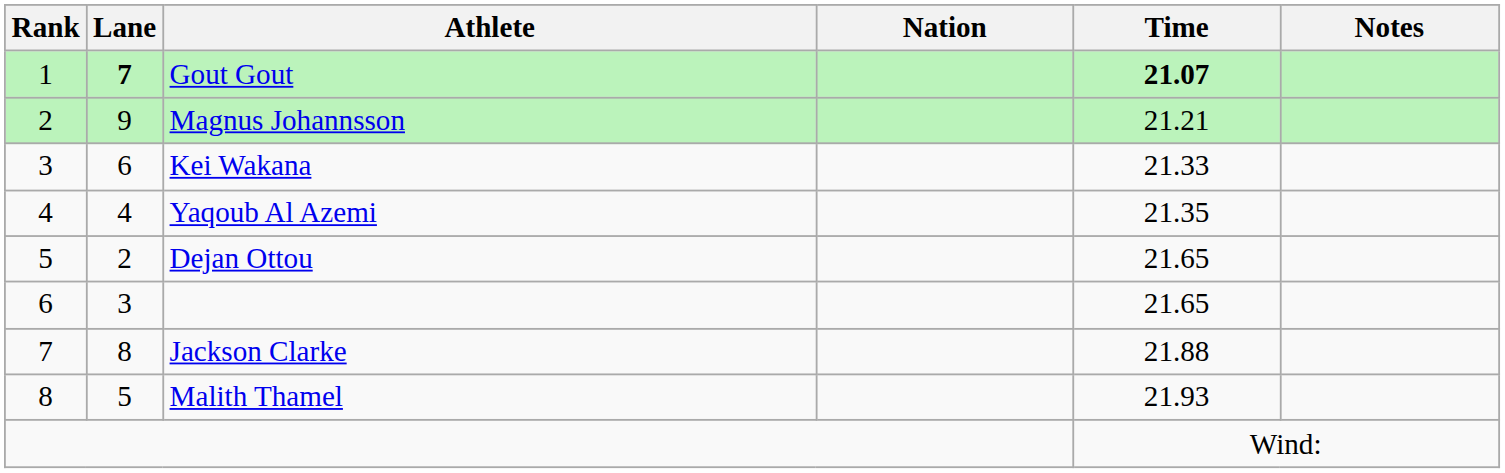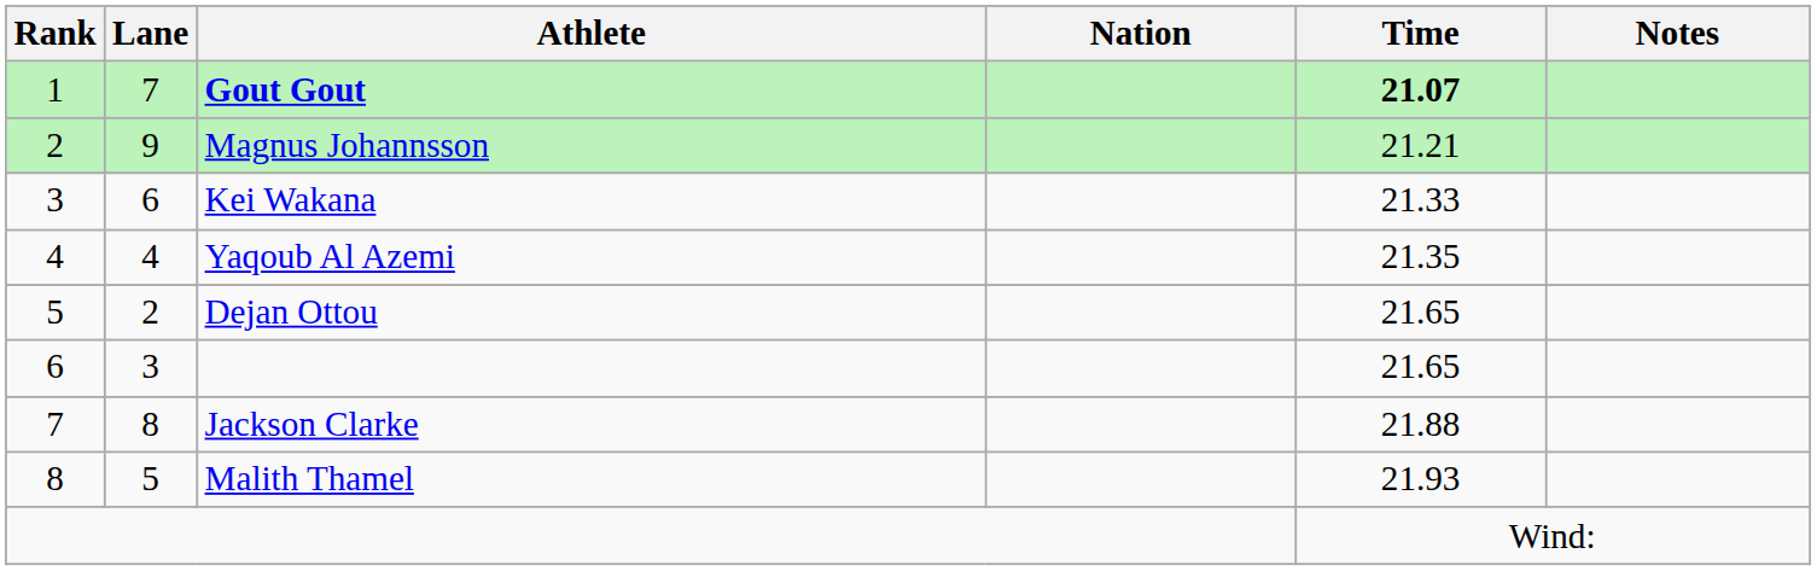1 | Lane: bold -> normal
1 | Athlete: normal -> bold
